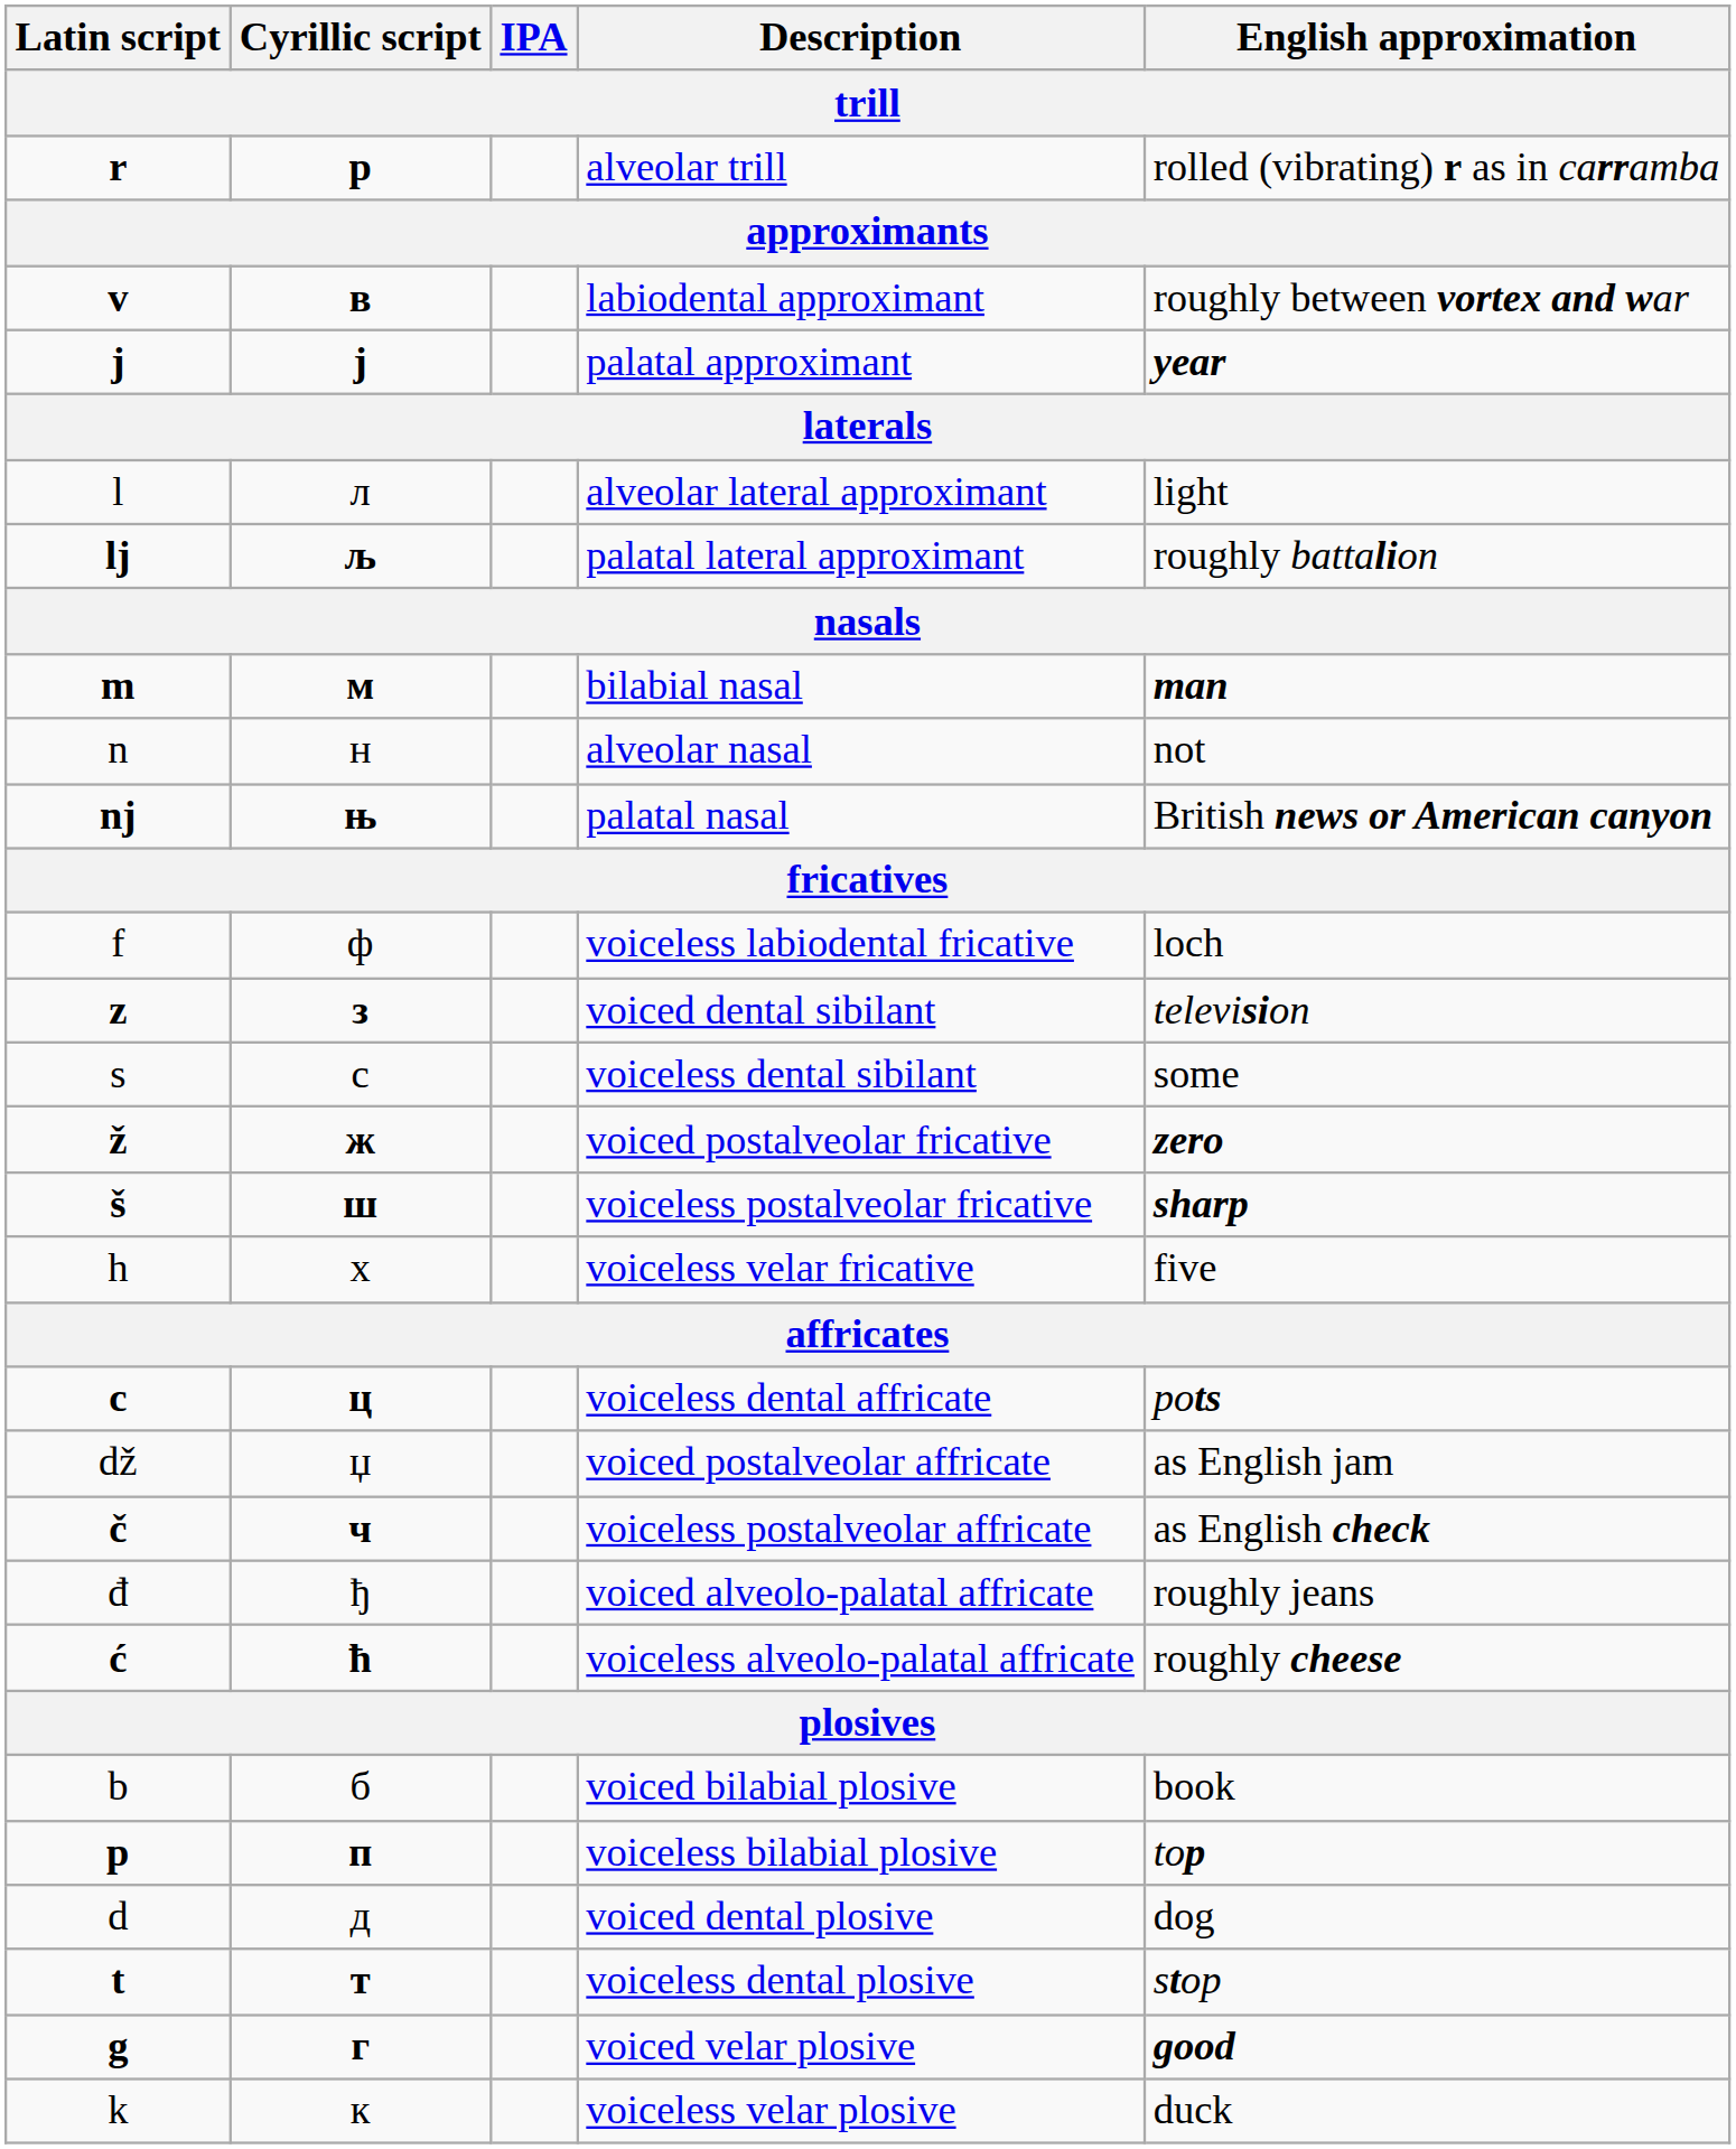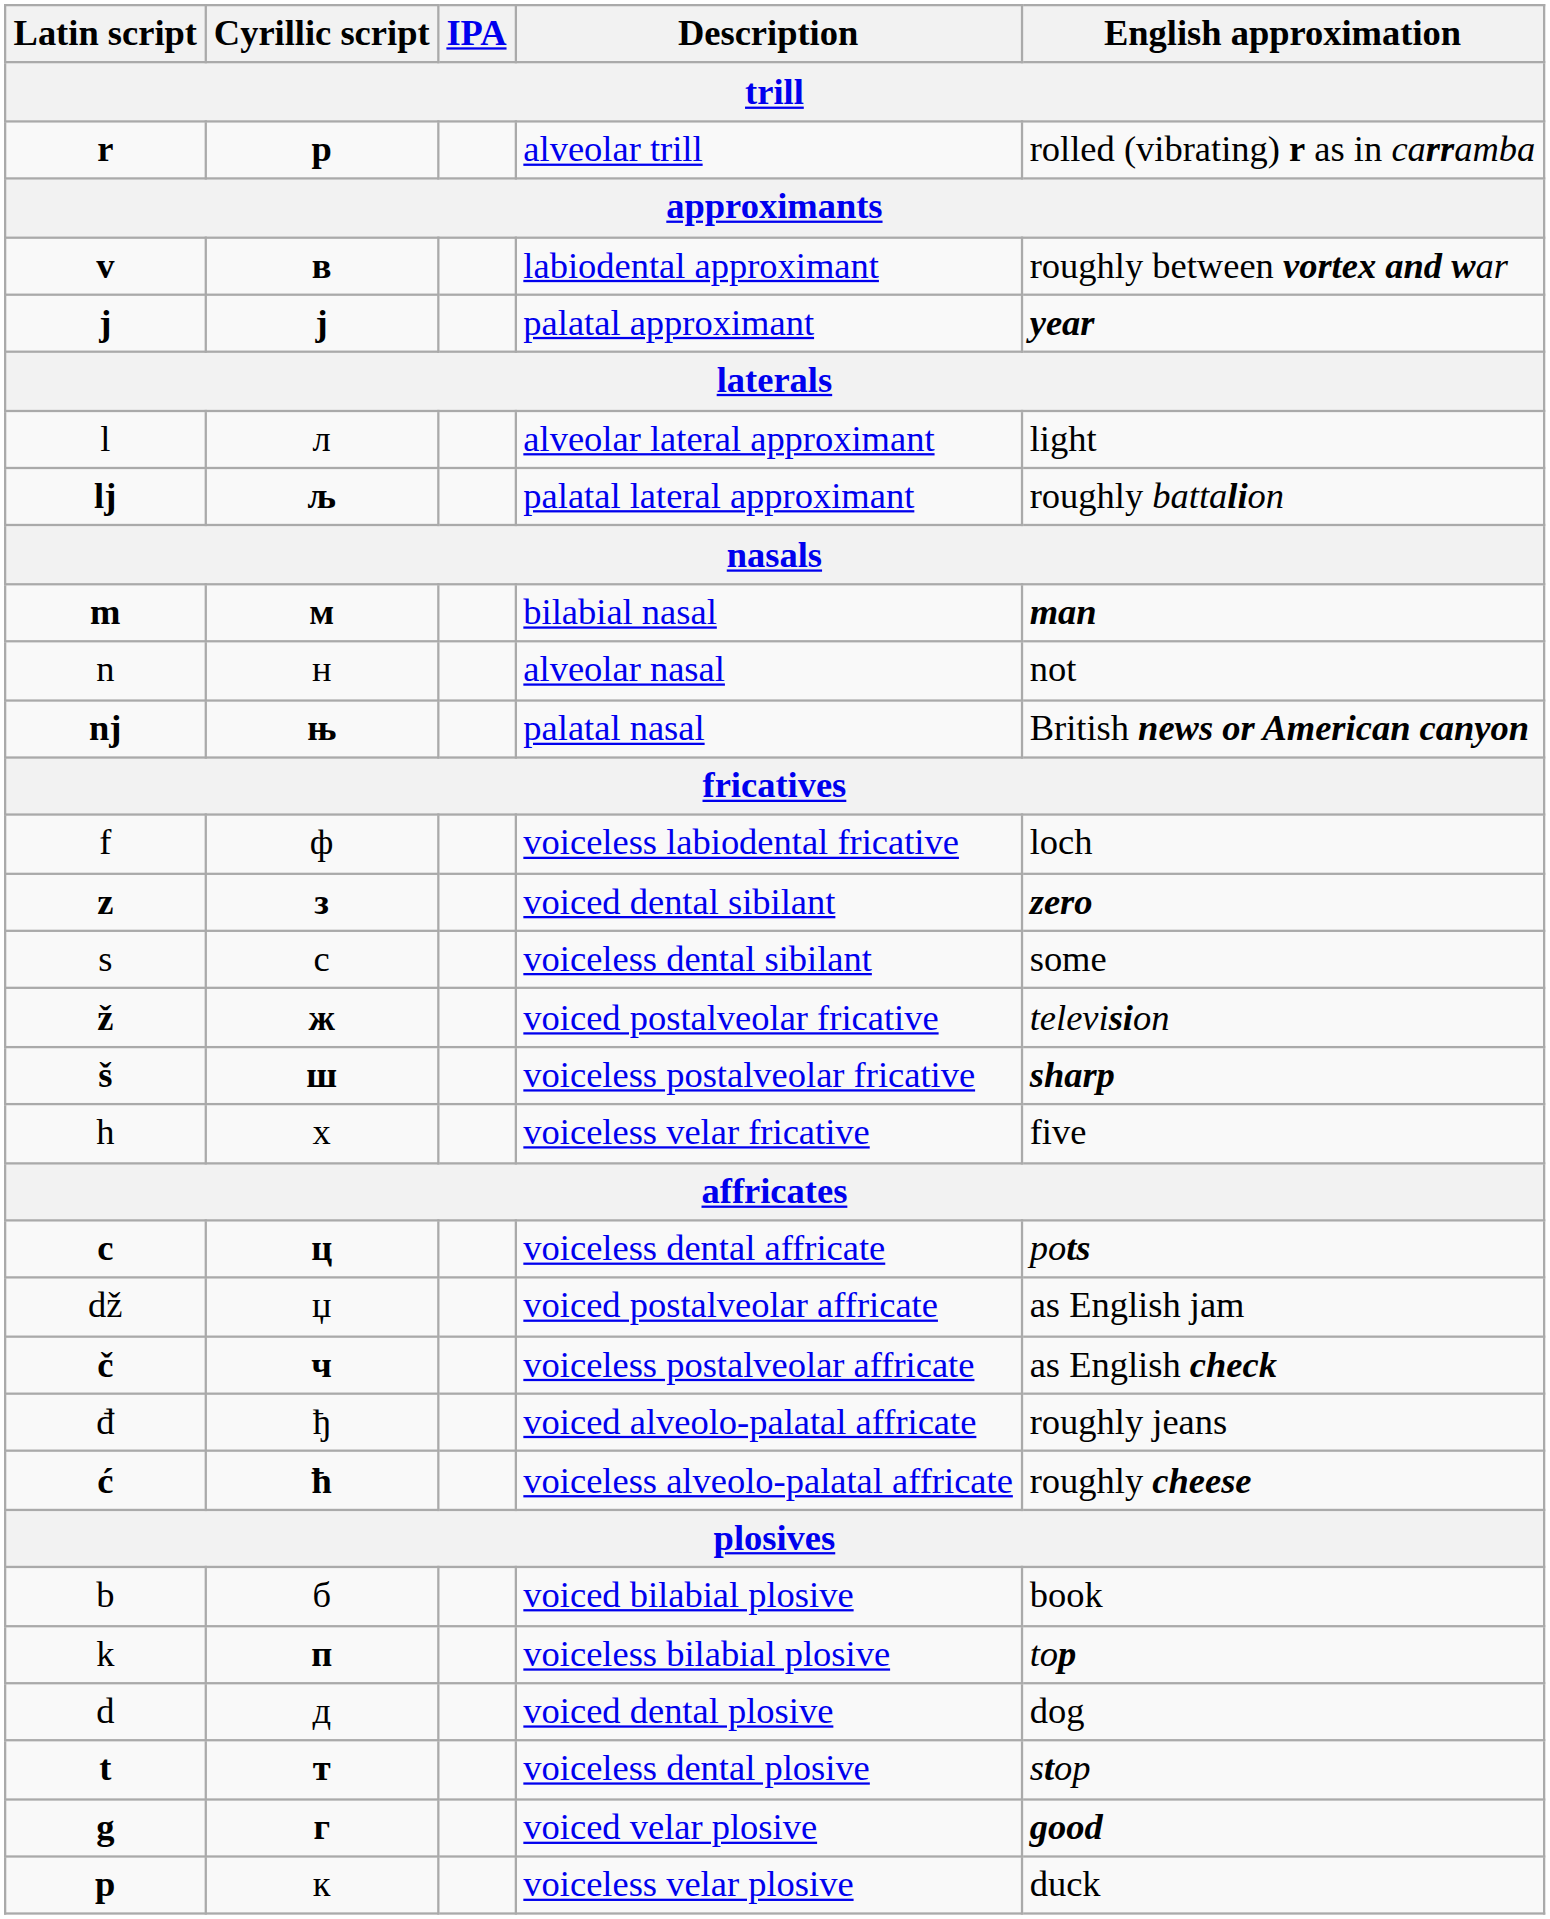voiced dental sibilant | English approximation: television -> zero
voiced postalveolar fricative | English approximation: zero -> television
voiceless bilabial plosive | Latin script: p -> k
voiceless velar plosive | Latin script: k -> p
